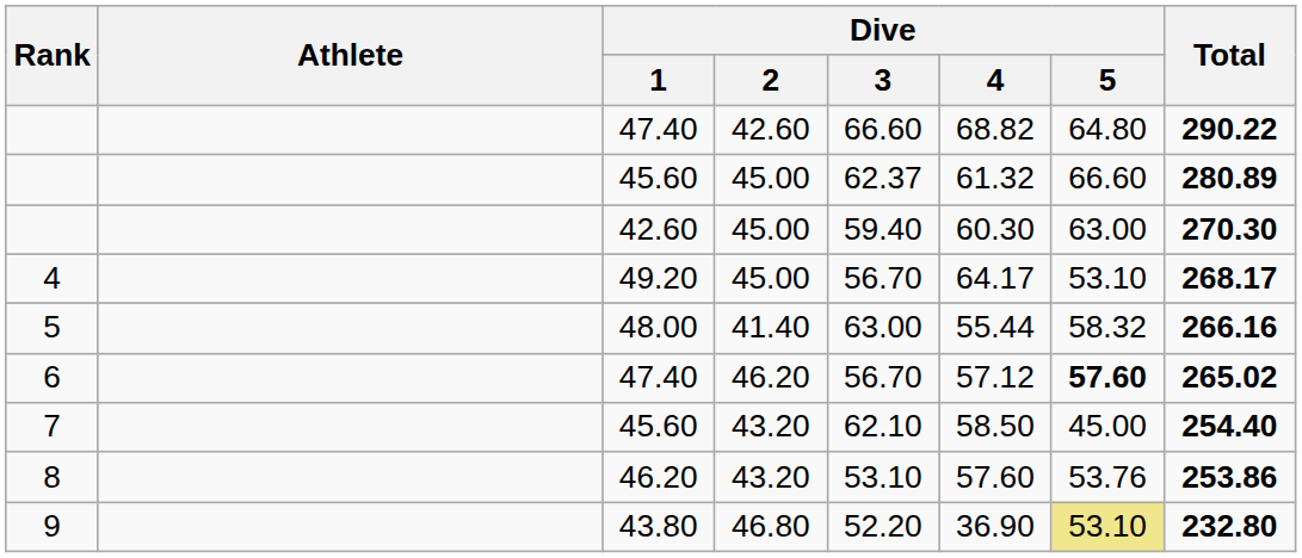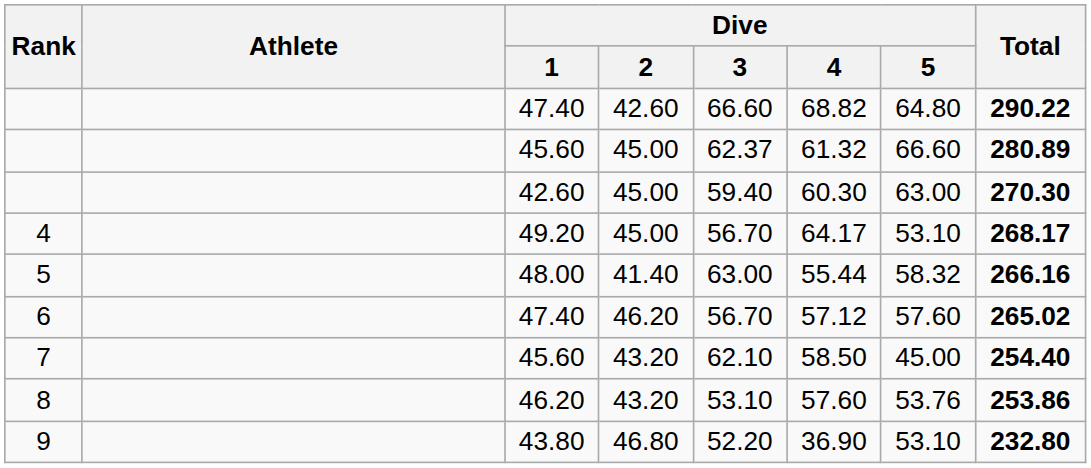6 | Dive / 5: bold -> normal
9 | Dive / 5: khaki background -> no background
